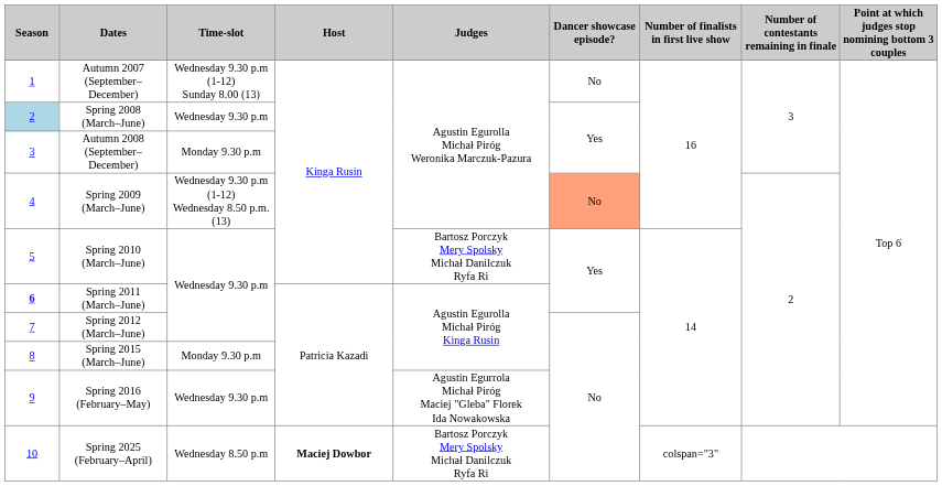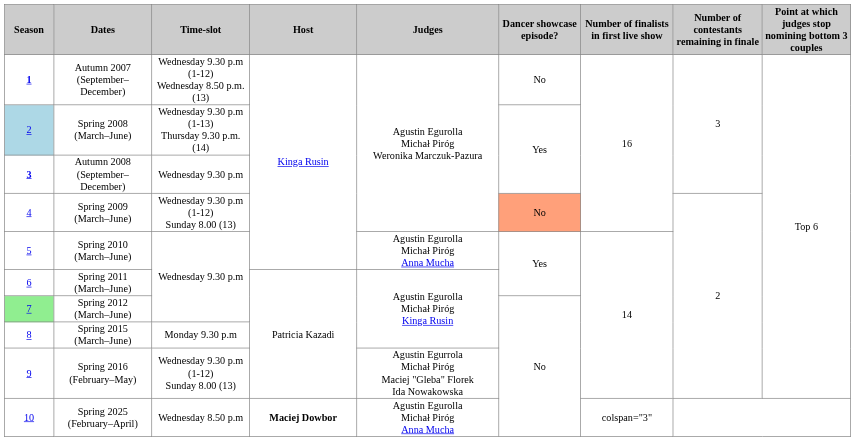Autumn 2007 (September–December) | Season: normal -> bold
Autumn 2007 (September–December) | Time-slot: Wednesday 9.30 p.m (1-12) Sunday 8.00 (13) -> Wednesday 9.30 p.m (1-12) Wednesday 8.50 p.m. (13)
Spring 2008 (March–June) | Time-slot: Wednesday 9.30 p.m -> Wednesday 9.30 p.m (1-13) Thursday 9.30 p.m. (14)
Autumn 2008 (September–December) | Season: normal -> bold
Autumn 2008 (September–December) | Time-slot: Monday 9.30 p.m -> Wednesday 9.30 p.m
Spring 2009 (March–June) | Time-slot: Wednesday 9.30 p.m (1-12) Wednesday 8.50 p.m. (13) -> Wednesday 9.30 p.m (1-12) Sunday 8.00 (13)
Spring 2010 (March–June) | Judges: Bartosz Porczyk Mery Spolsky Michał Danilczuk Ryfa Ri -> Agustin Egurolla Michał Piróg Anna Mucha
Spring 2011 (March–June) | Season: bold -> normal
Spring 2012 (March–June) | Season: no background -> lightgreen background
Spring 2016 (February–May) | Time-slot: Wednesday 9.30 p.m -> Wednesday 9.30 p.m (1-12) Sunday 8.00 (13)
Spring 2025 (February–April) | Judges: Bartosz Porczyk Mery Spolsky Michał Danilczuk Ryfa Ri -> Agustin Egurolla Michał Piróg Anna Mucha
